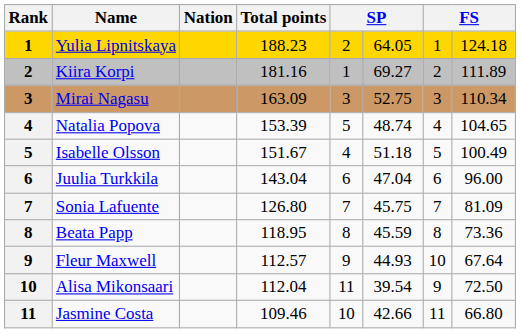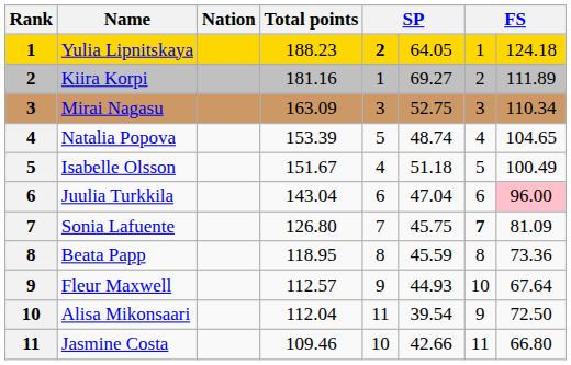Yulia Lipnitskaya | column 5: normal -> bold
Juulia Turkkila | column 8: no background -> pink background
Sonia Lafuente | column 7: normal -> bold
